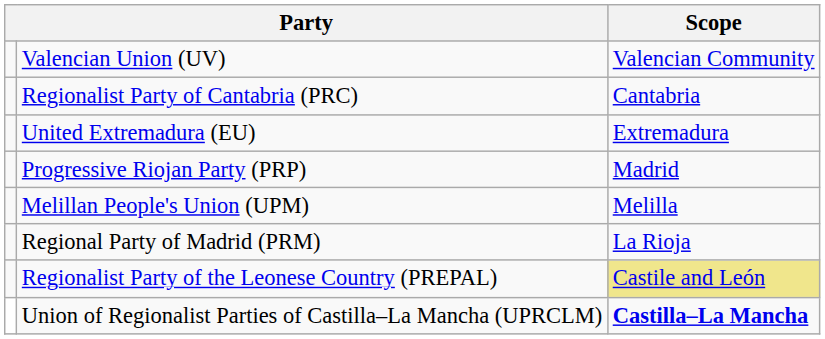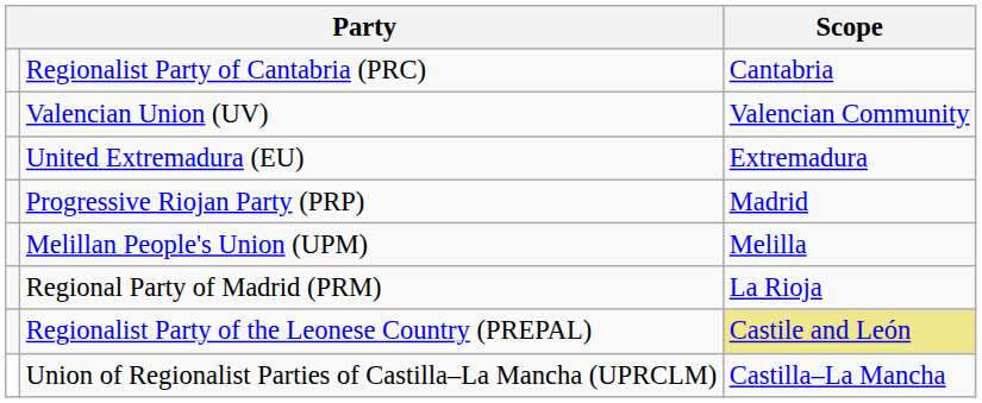rows swapped: Valencian Union (UV) <-> Regionalist Party of Cantabria (PRC)
Union of Regionalist Parties of Castilla–La Mancha (UPRCLM) | Scope: bold -> normal
